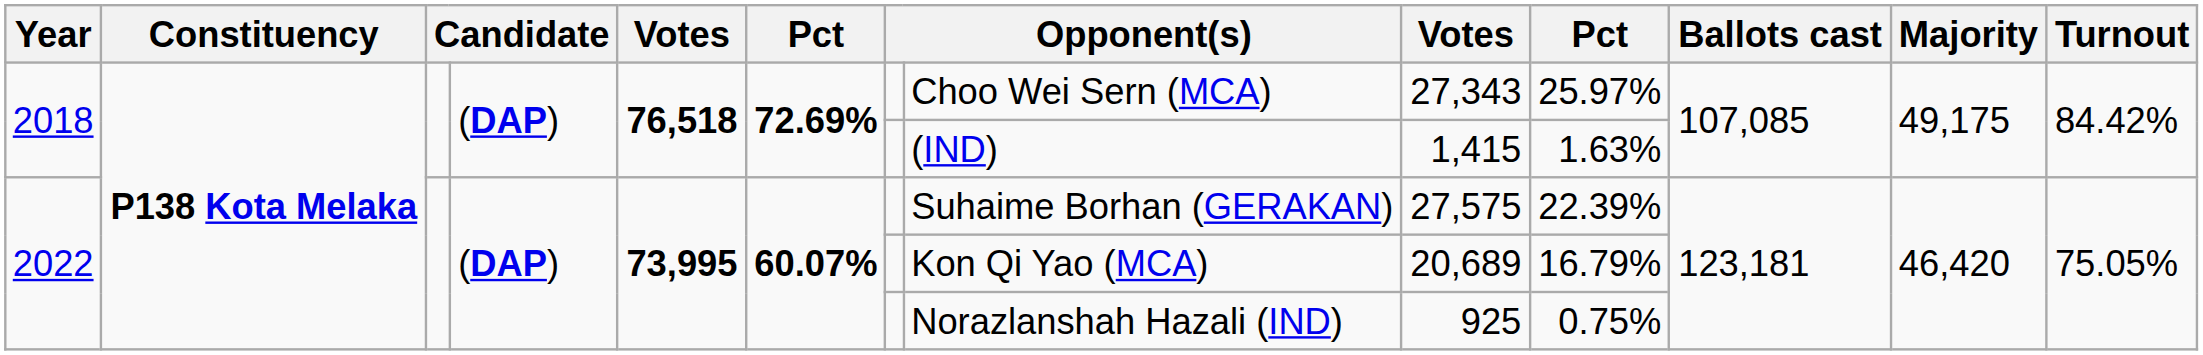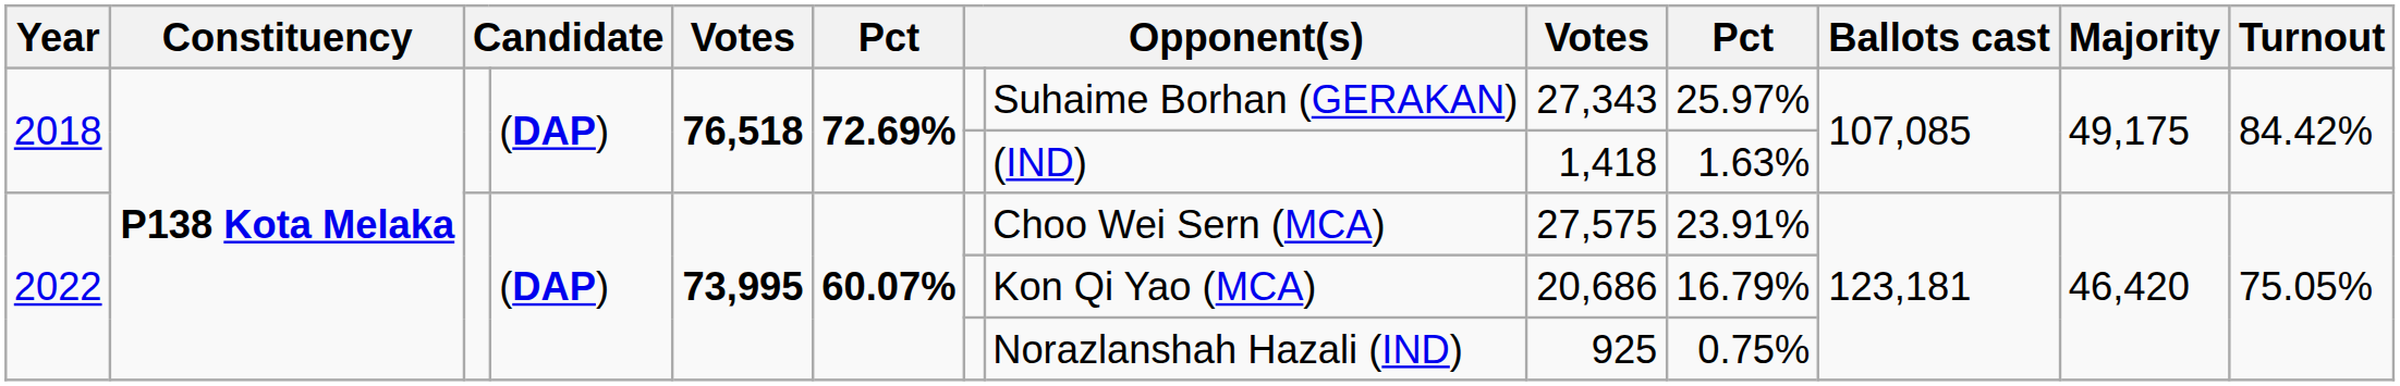row 2 | column 8: Choo Wei Sern (MCA) -> Suhaime Borhan (GERAKAN)
row 3 | column 9: 1,415 -> 1,418
row 4 | column 8: Suhaime Borhan (GERAKAN) -> Choo Wei Sern (MCA)
row 4 | column 10: 22.39% -> 23.91%
row 5 | column 9: 20,689 -> 20,686
